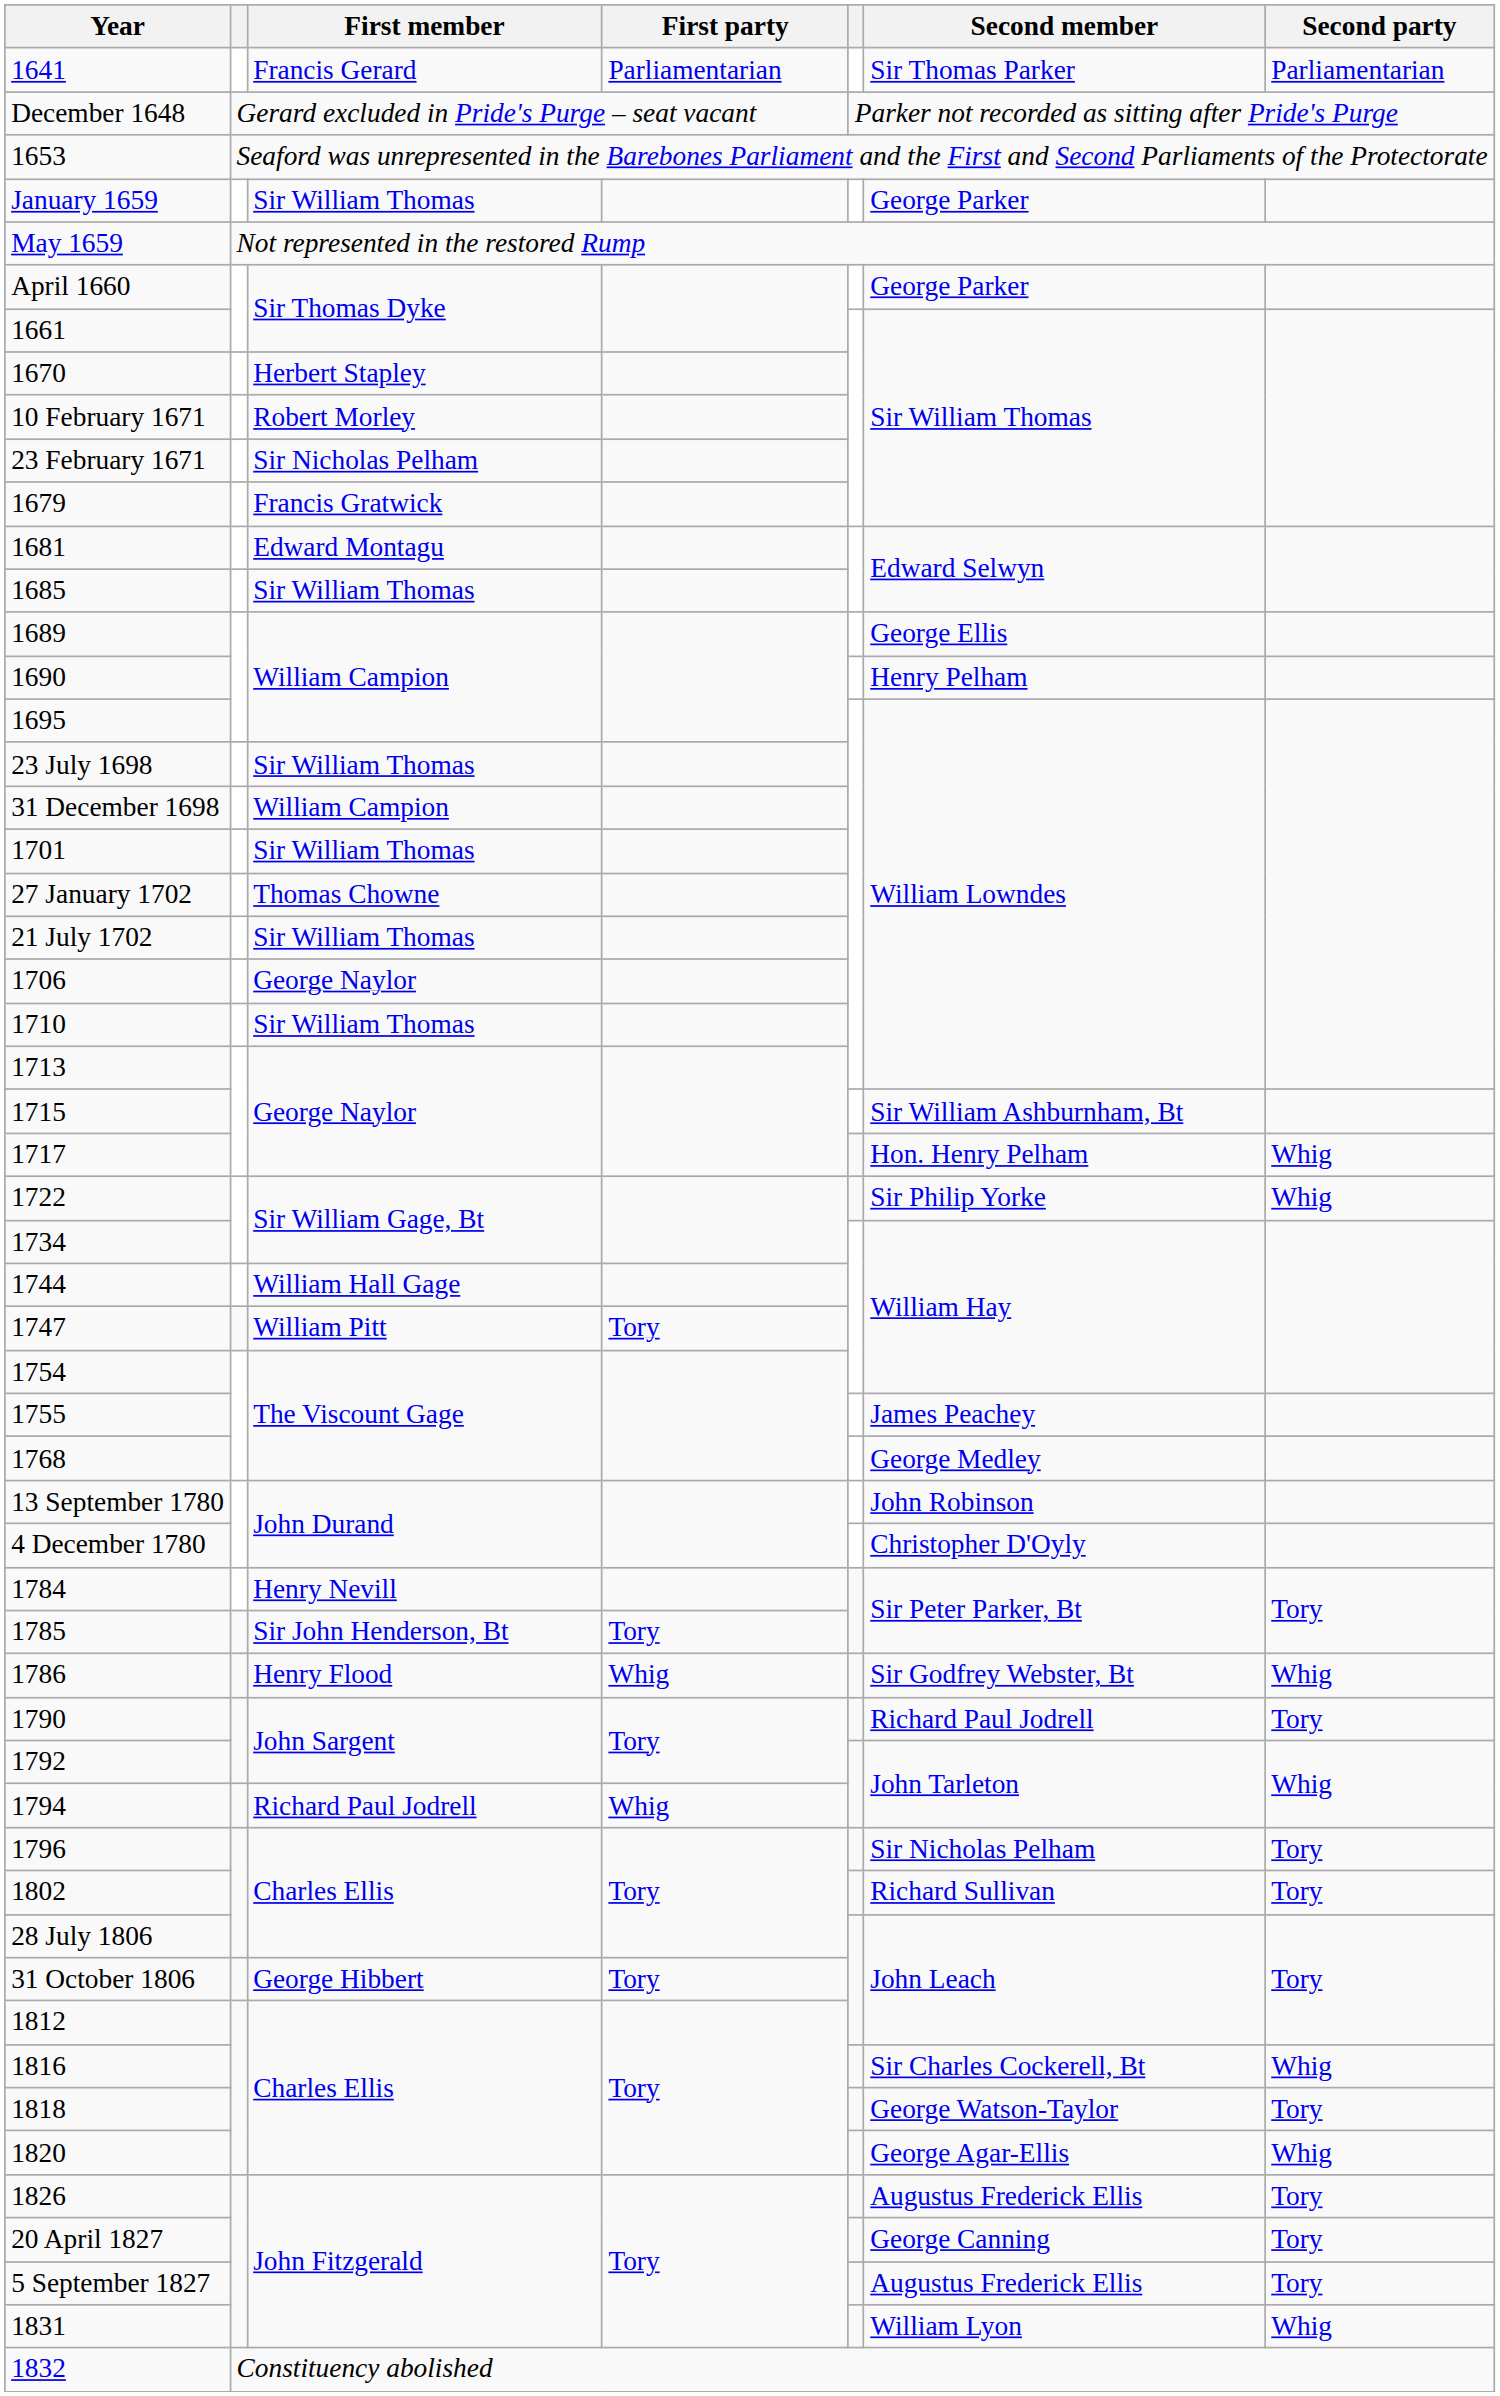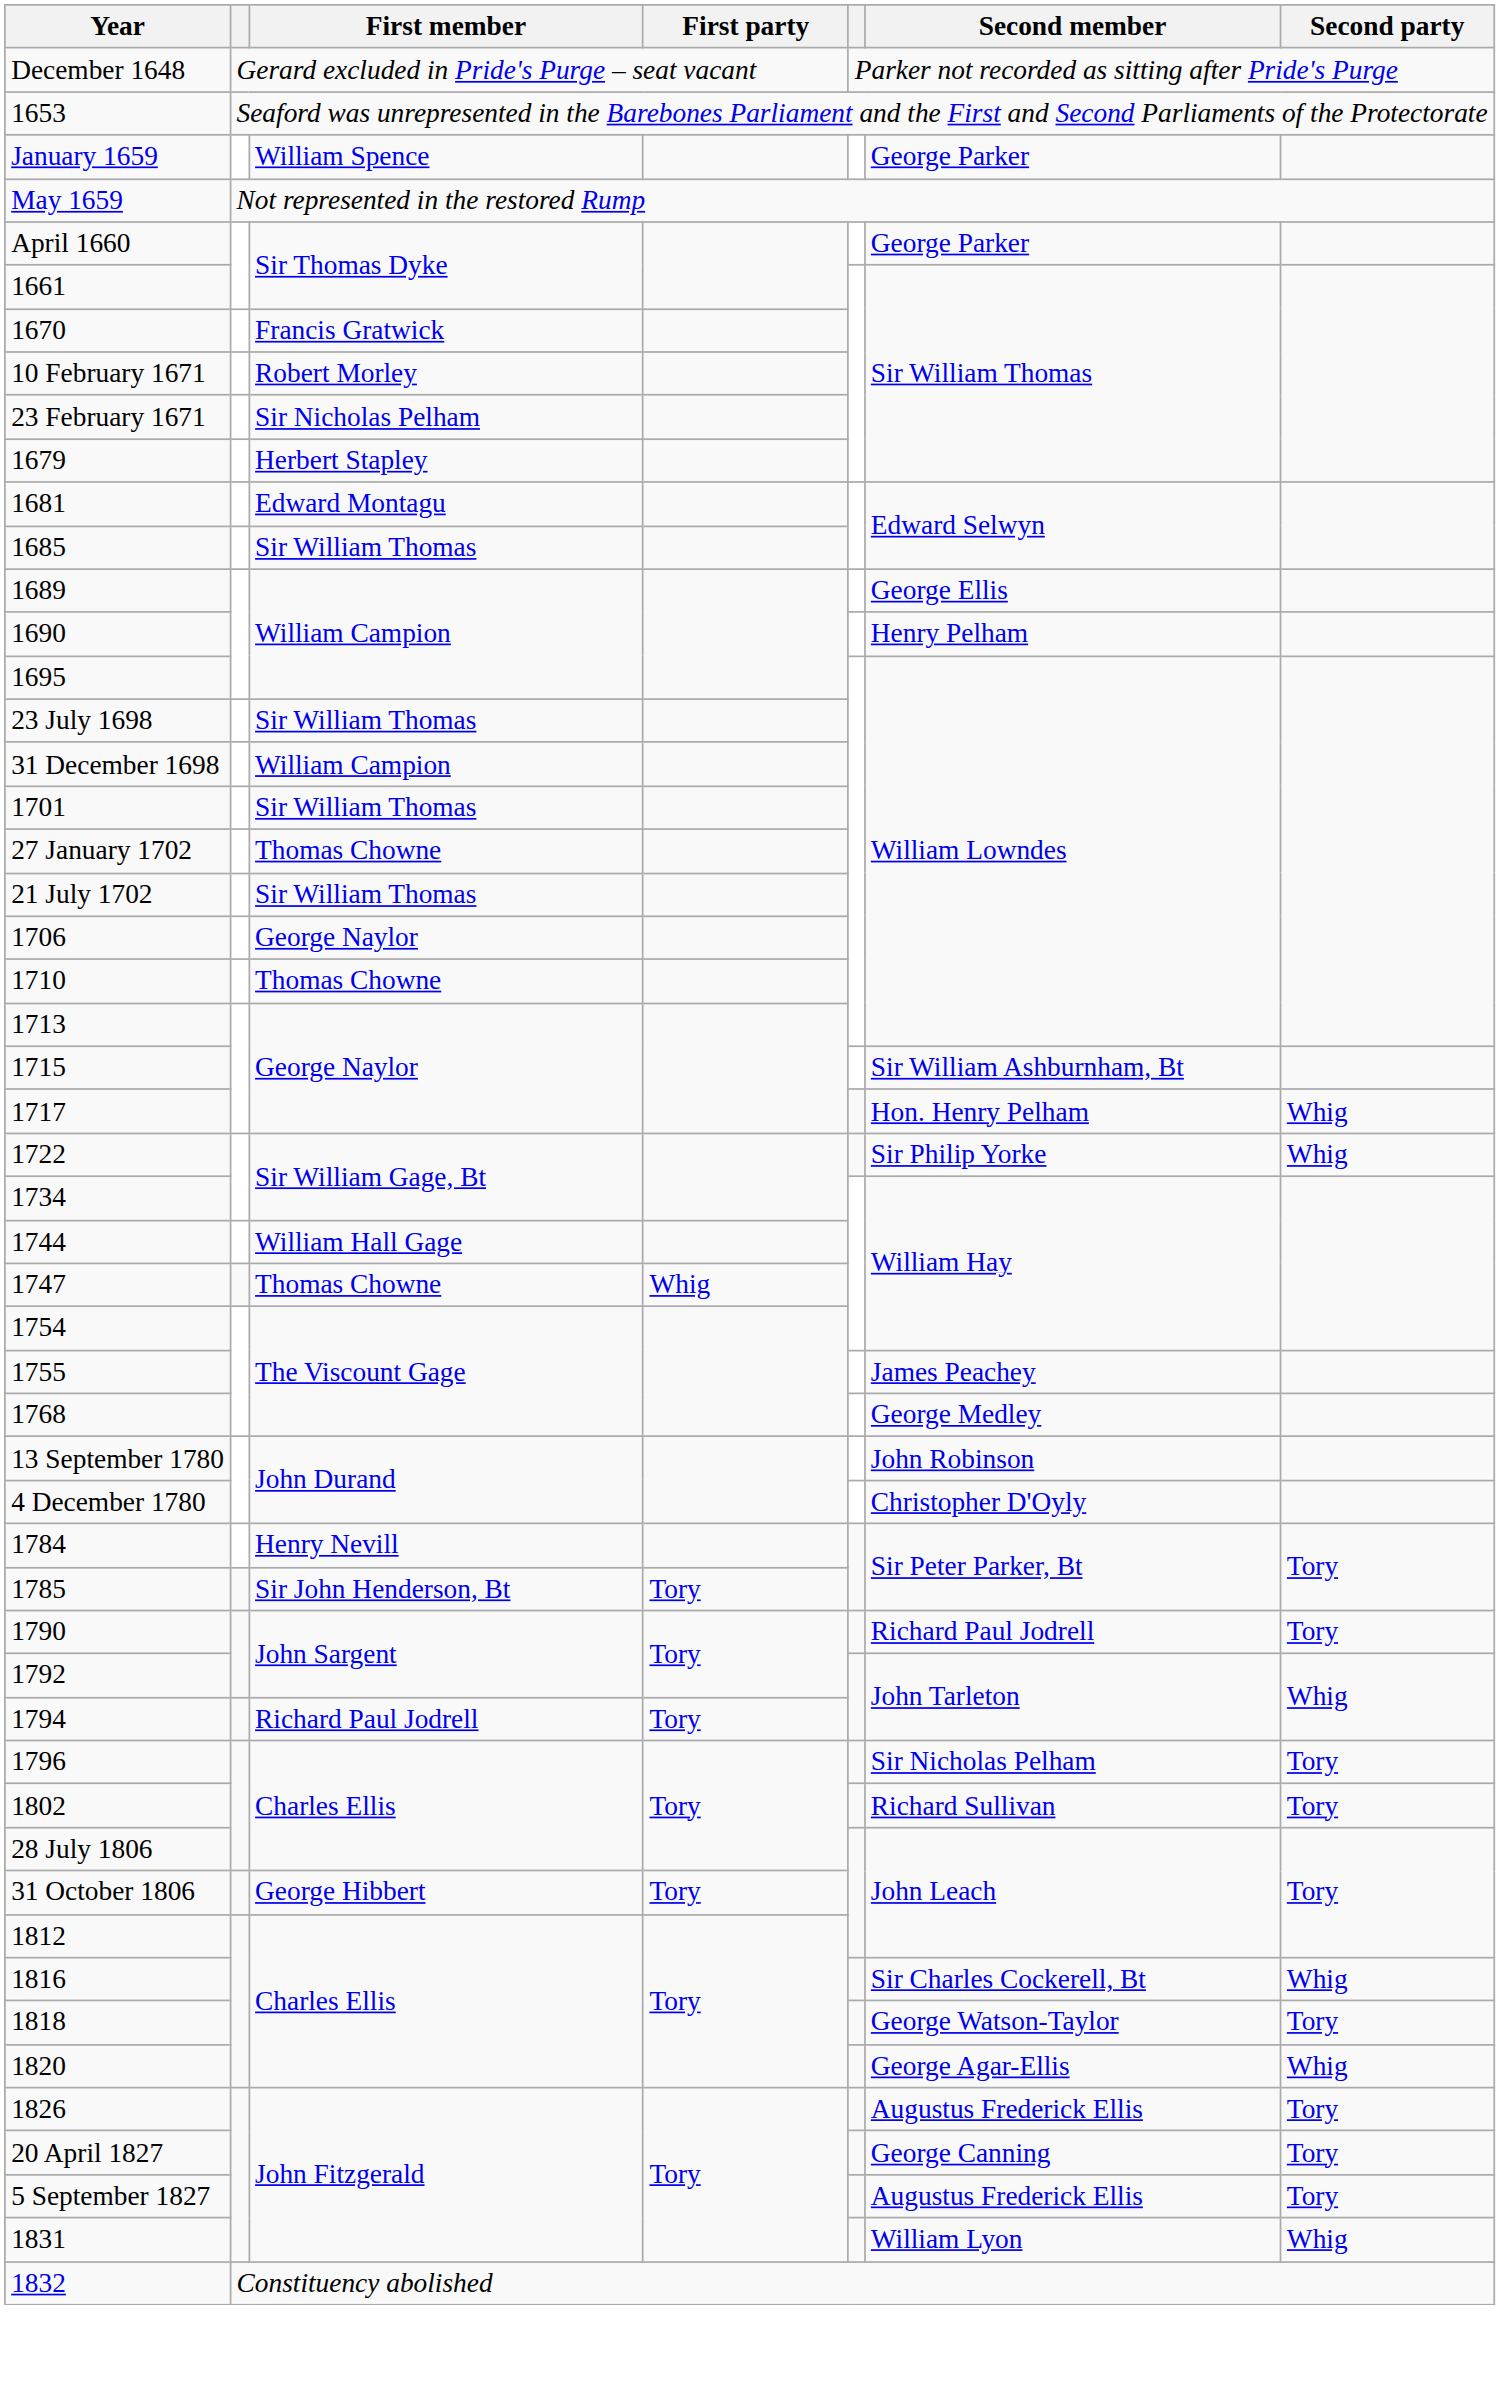- row: 1641 | Francis Gerard | Parliamentarian | Sir Thomas Parker | Parliamentarian
January 1659 | First member: Sir William Thomas -> William Spence
1670 | First member: Herbert Stapley -> Francis Gratwick
1679 | First member: Francis Gratwick -> Herbert Stapley
1710 | First member: Sir William Thomas -> Thomas Chowne
1747 | First member: William Pitt -> Thomas Chowne
1747 | First party: Tory -> Whig
- row: 1786 | Henry Flood | Whig | Sir Godfrey Webster, Bt | Whig
1794 | First party: Whig -> Tory
